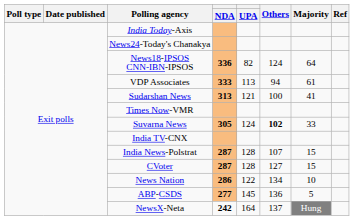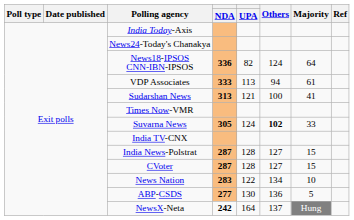India News-Polstrat | Others: 107 -> 127
News Nation | NDA: 286 -> 283
ABP-CSDS | UPA: 145 -> 130
